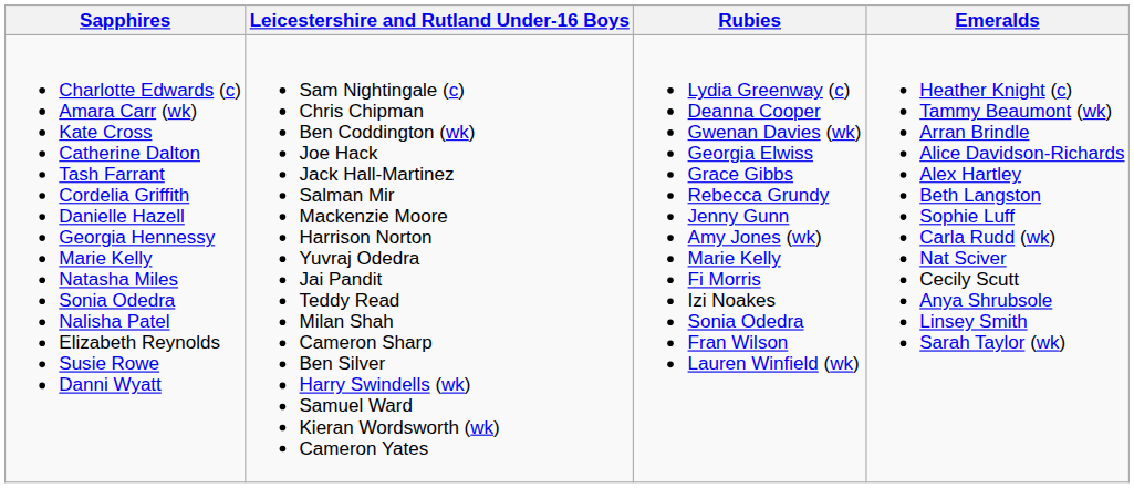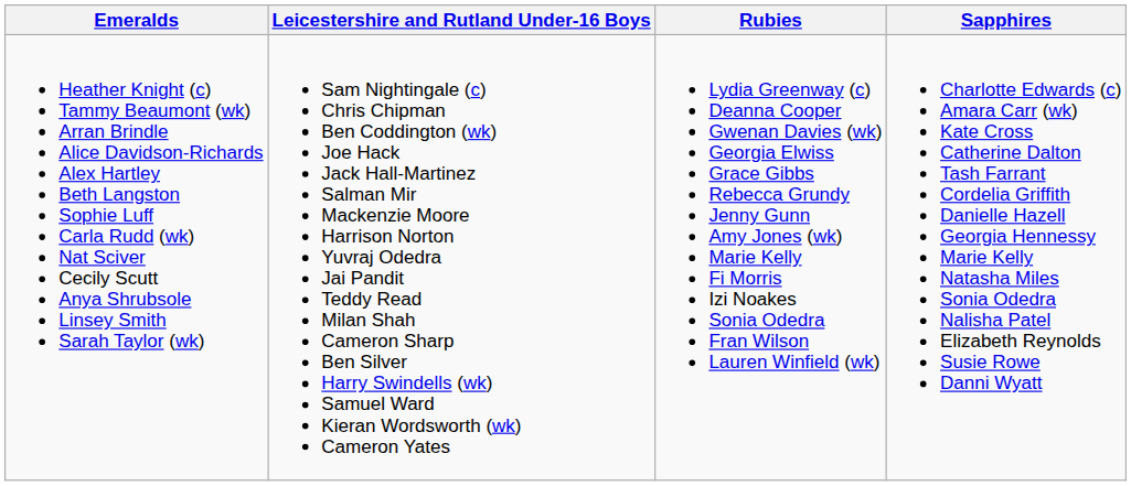columns swapped: Emeralds <-> Sapphires
